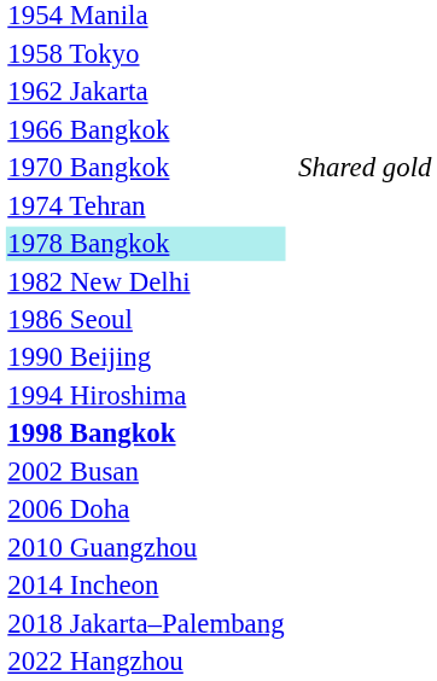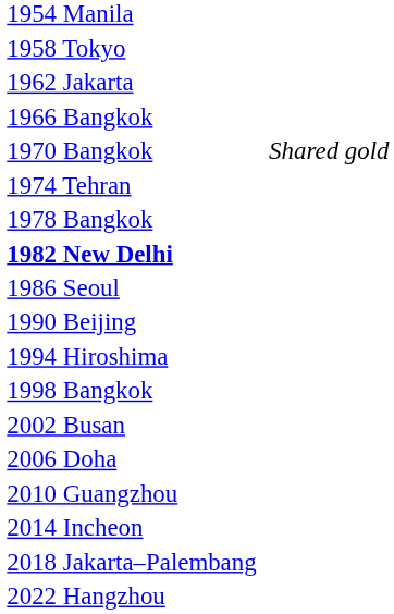1978 Bangkok | column 1: paleturquoise background -> no background
1982 New Delhi | column 1: normal -> bold
1998 Bangkok | column 1: bold -> normal
